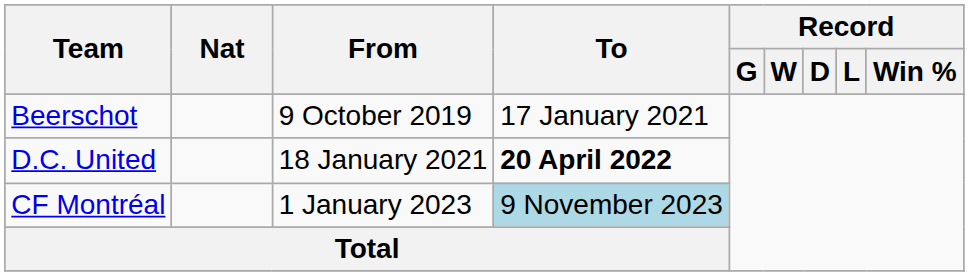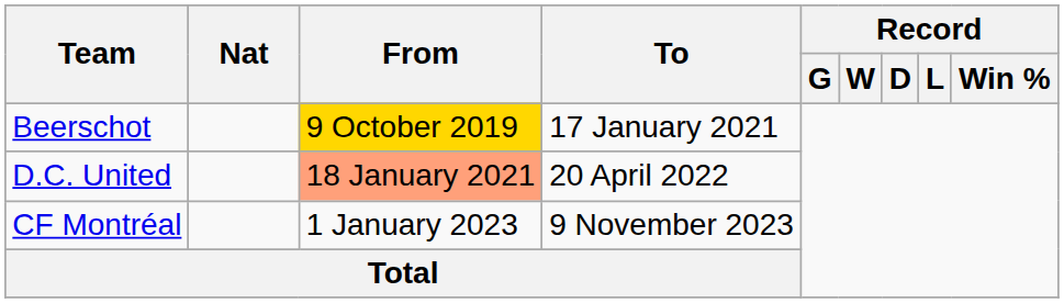Beerschot | From: no background -> gold background
D.C. United | From: no background -> lightsalmon background
D.C. United | To: bold -> normal
CF Montréal | To: lightblue background -> no background
